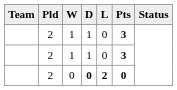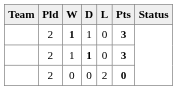row 2 | W: normal -> bold
row 3 | D: normal -> bold
row 4 | D: bold -> normal
row 4 | L: bold -> normal
